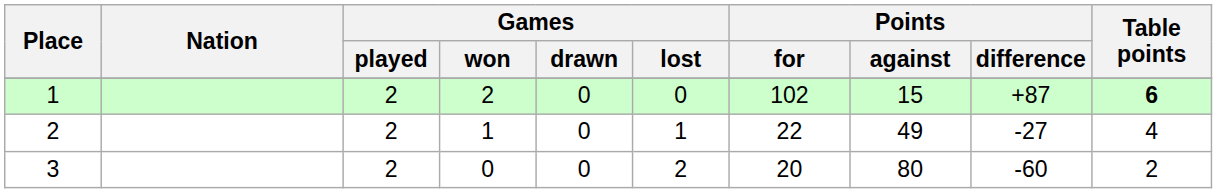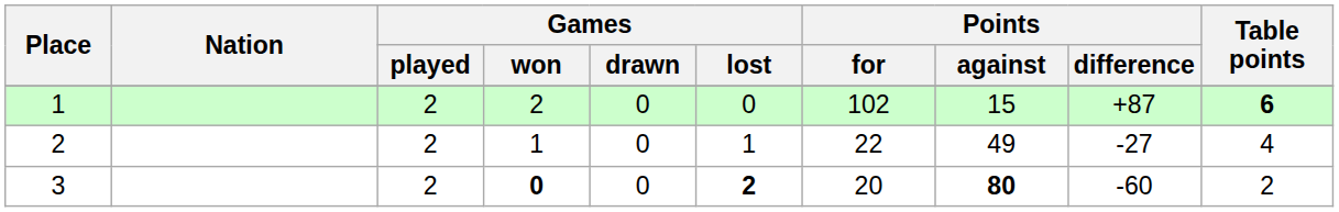3 | Games / won: normal -> bold
3 | Games / lost: normal -> bold
3 | Points / against: normal -> bold
